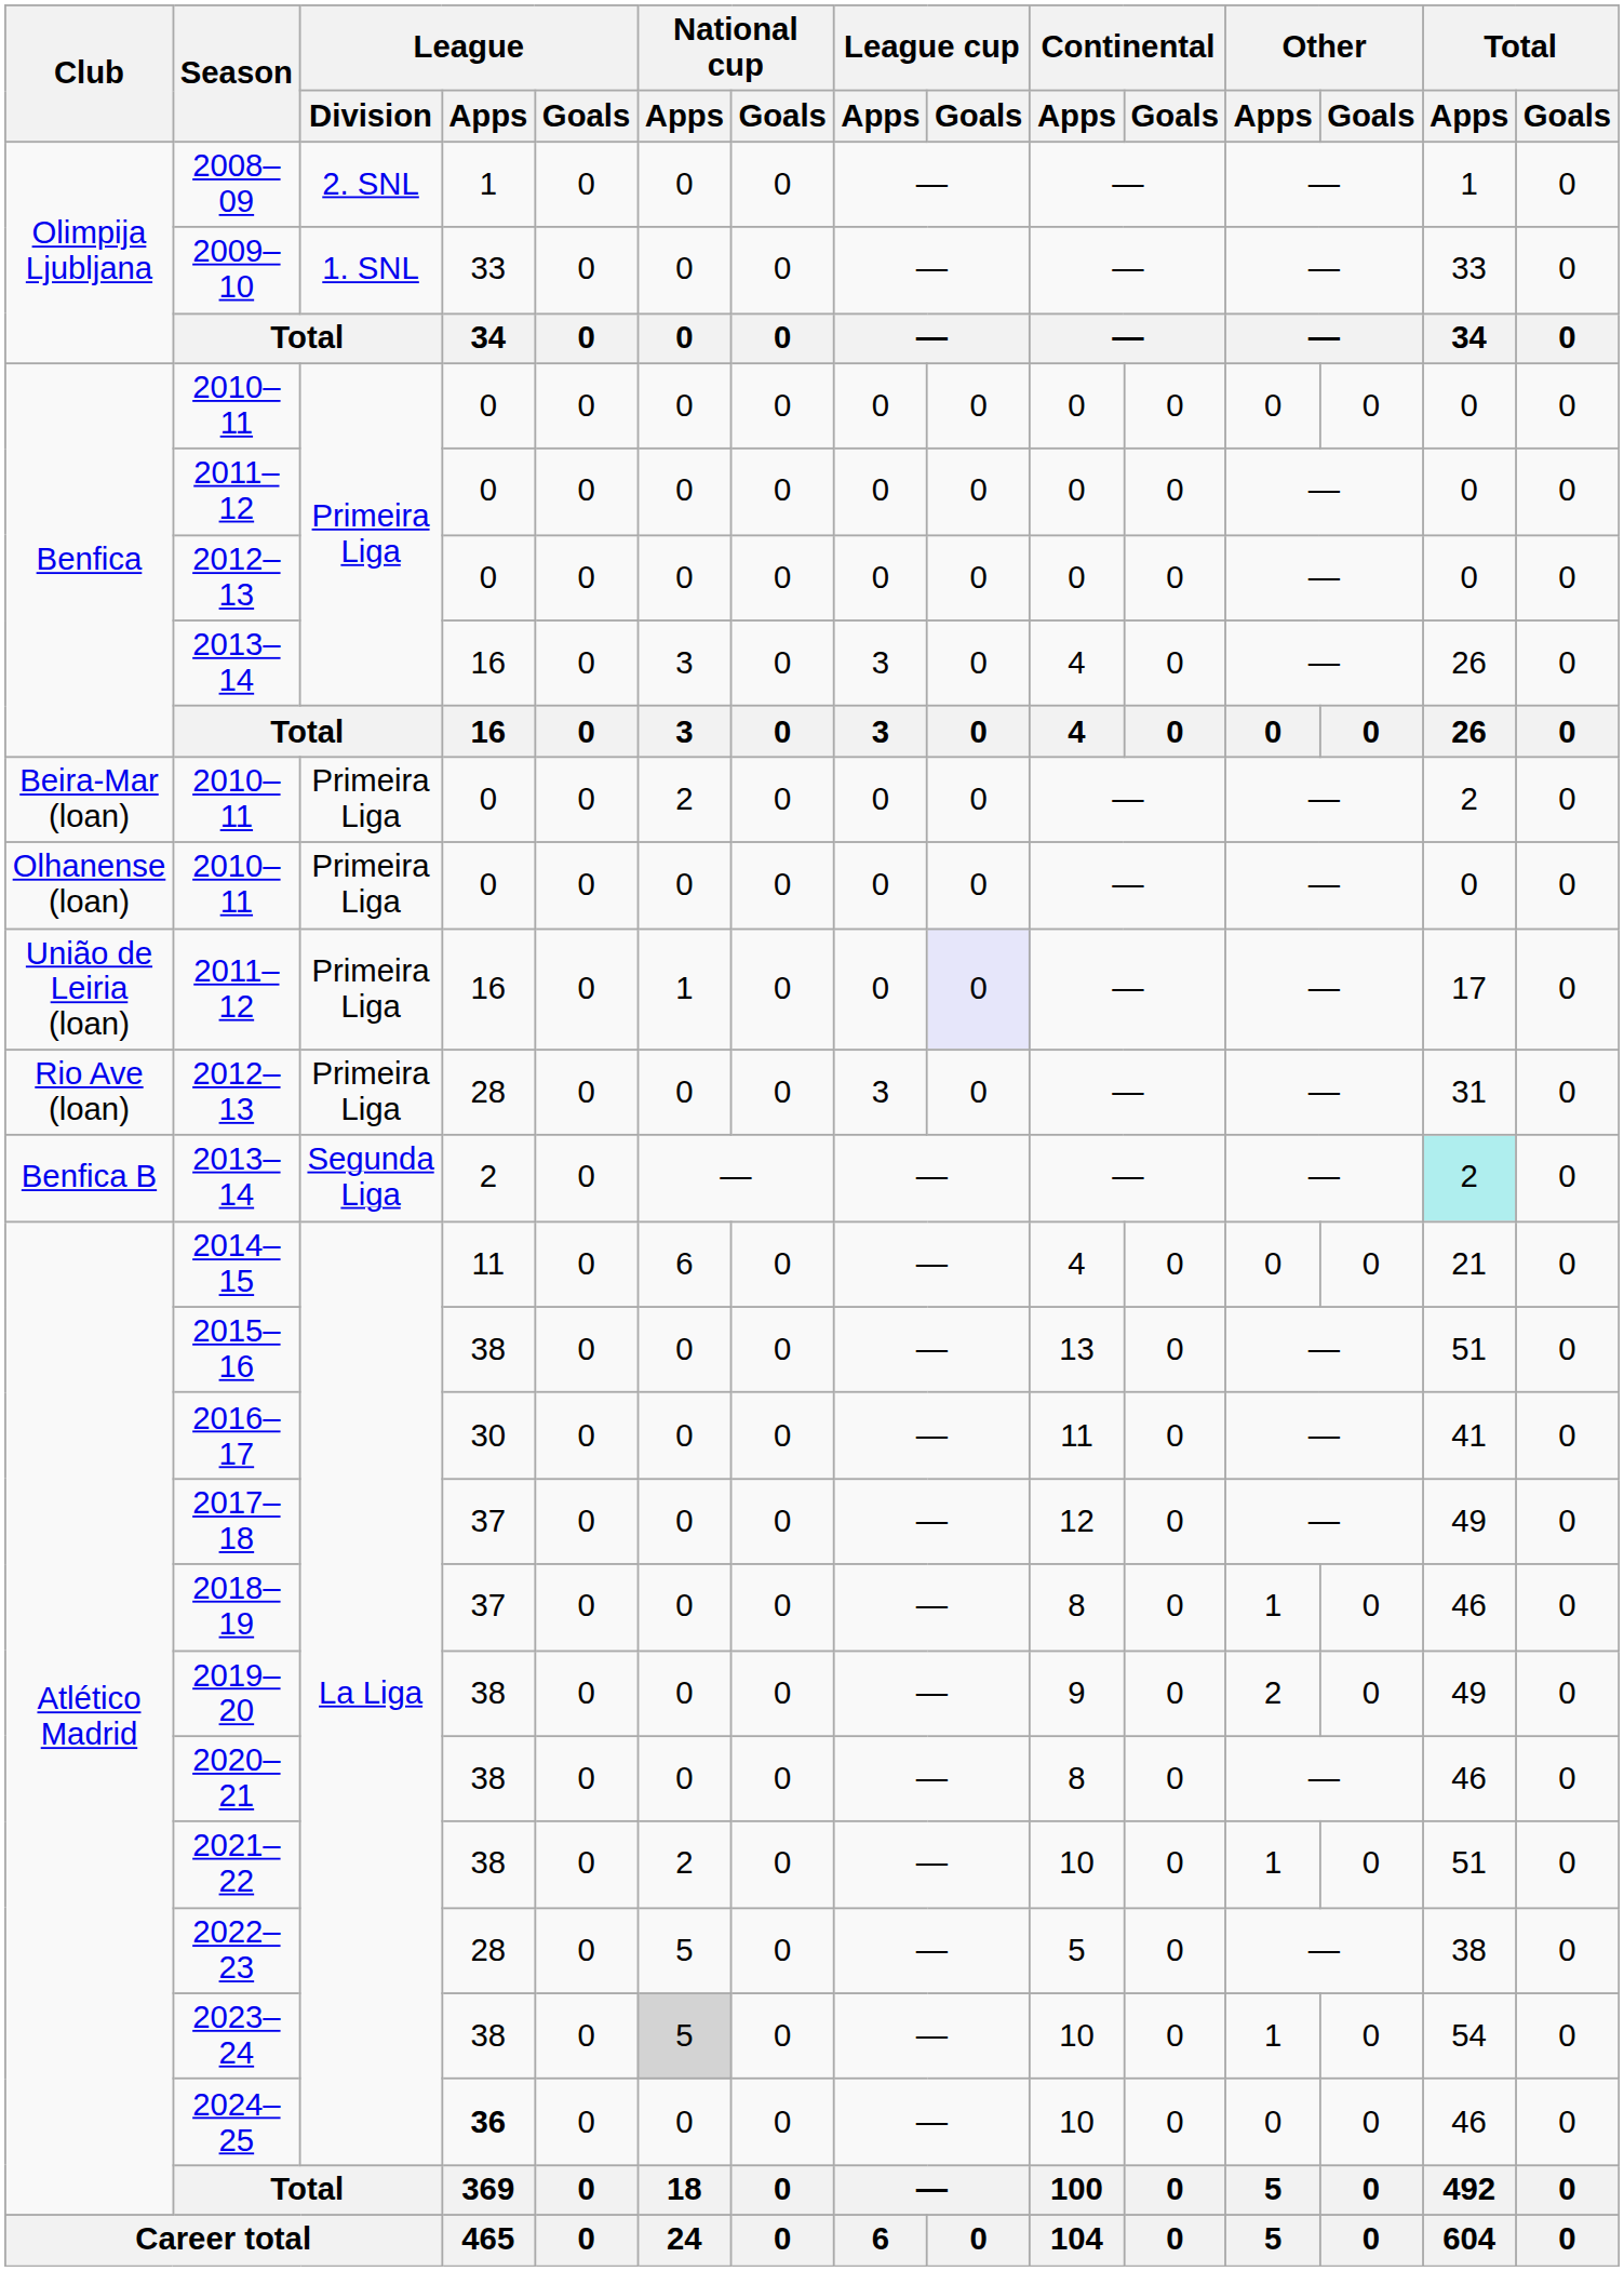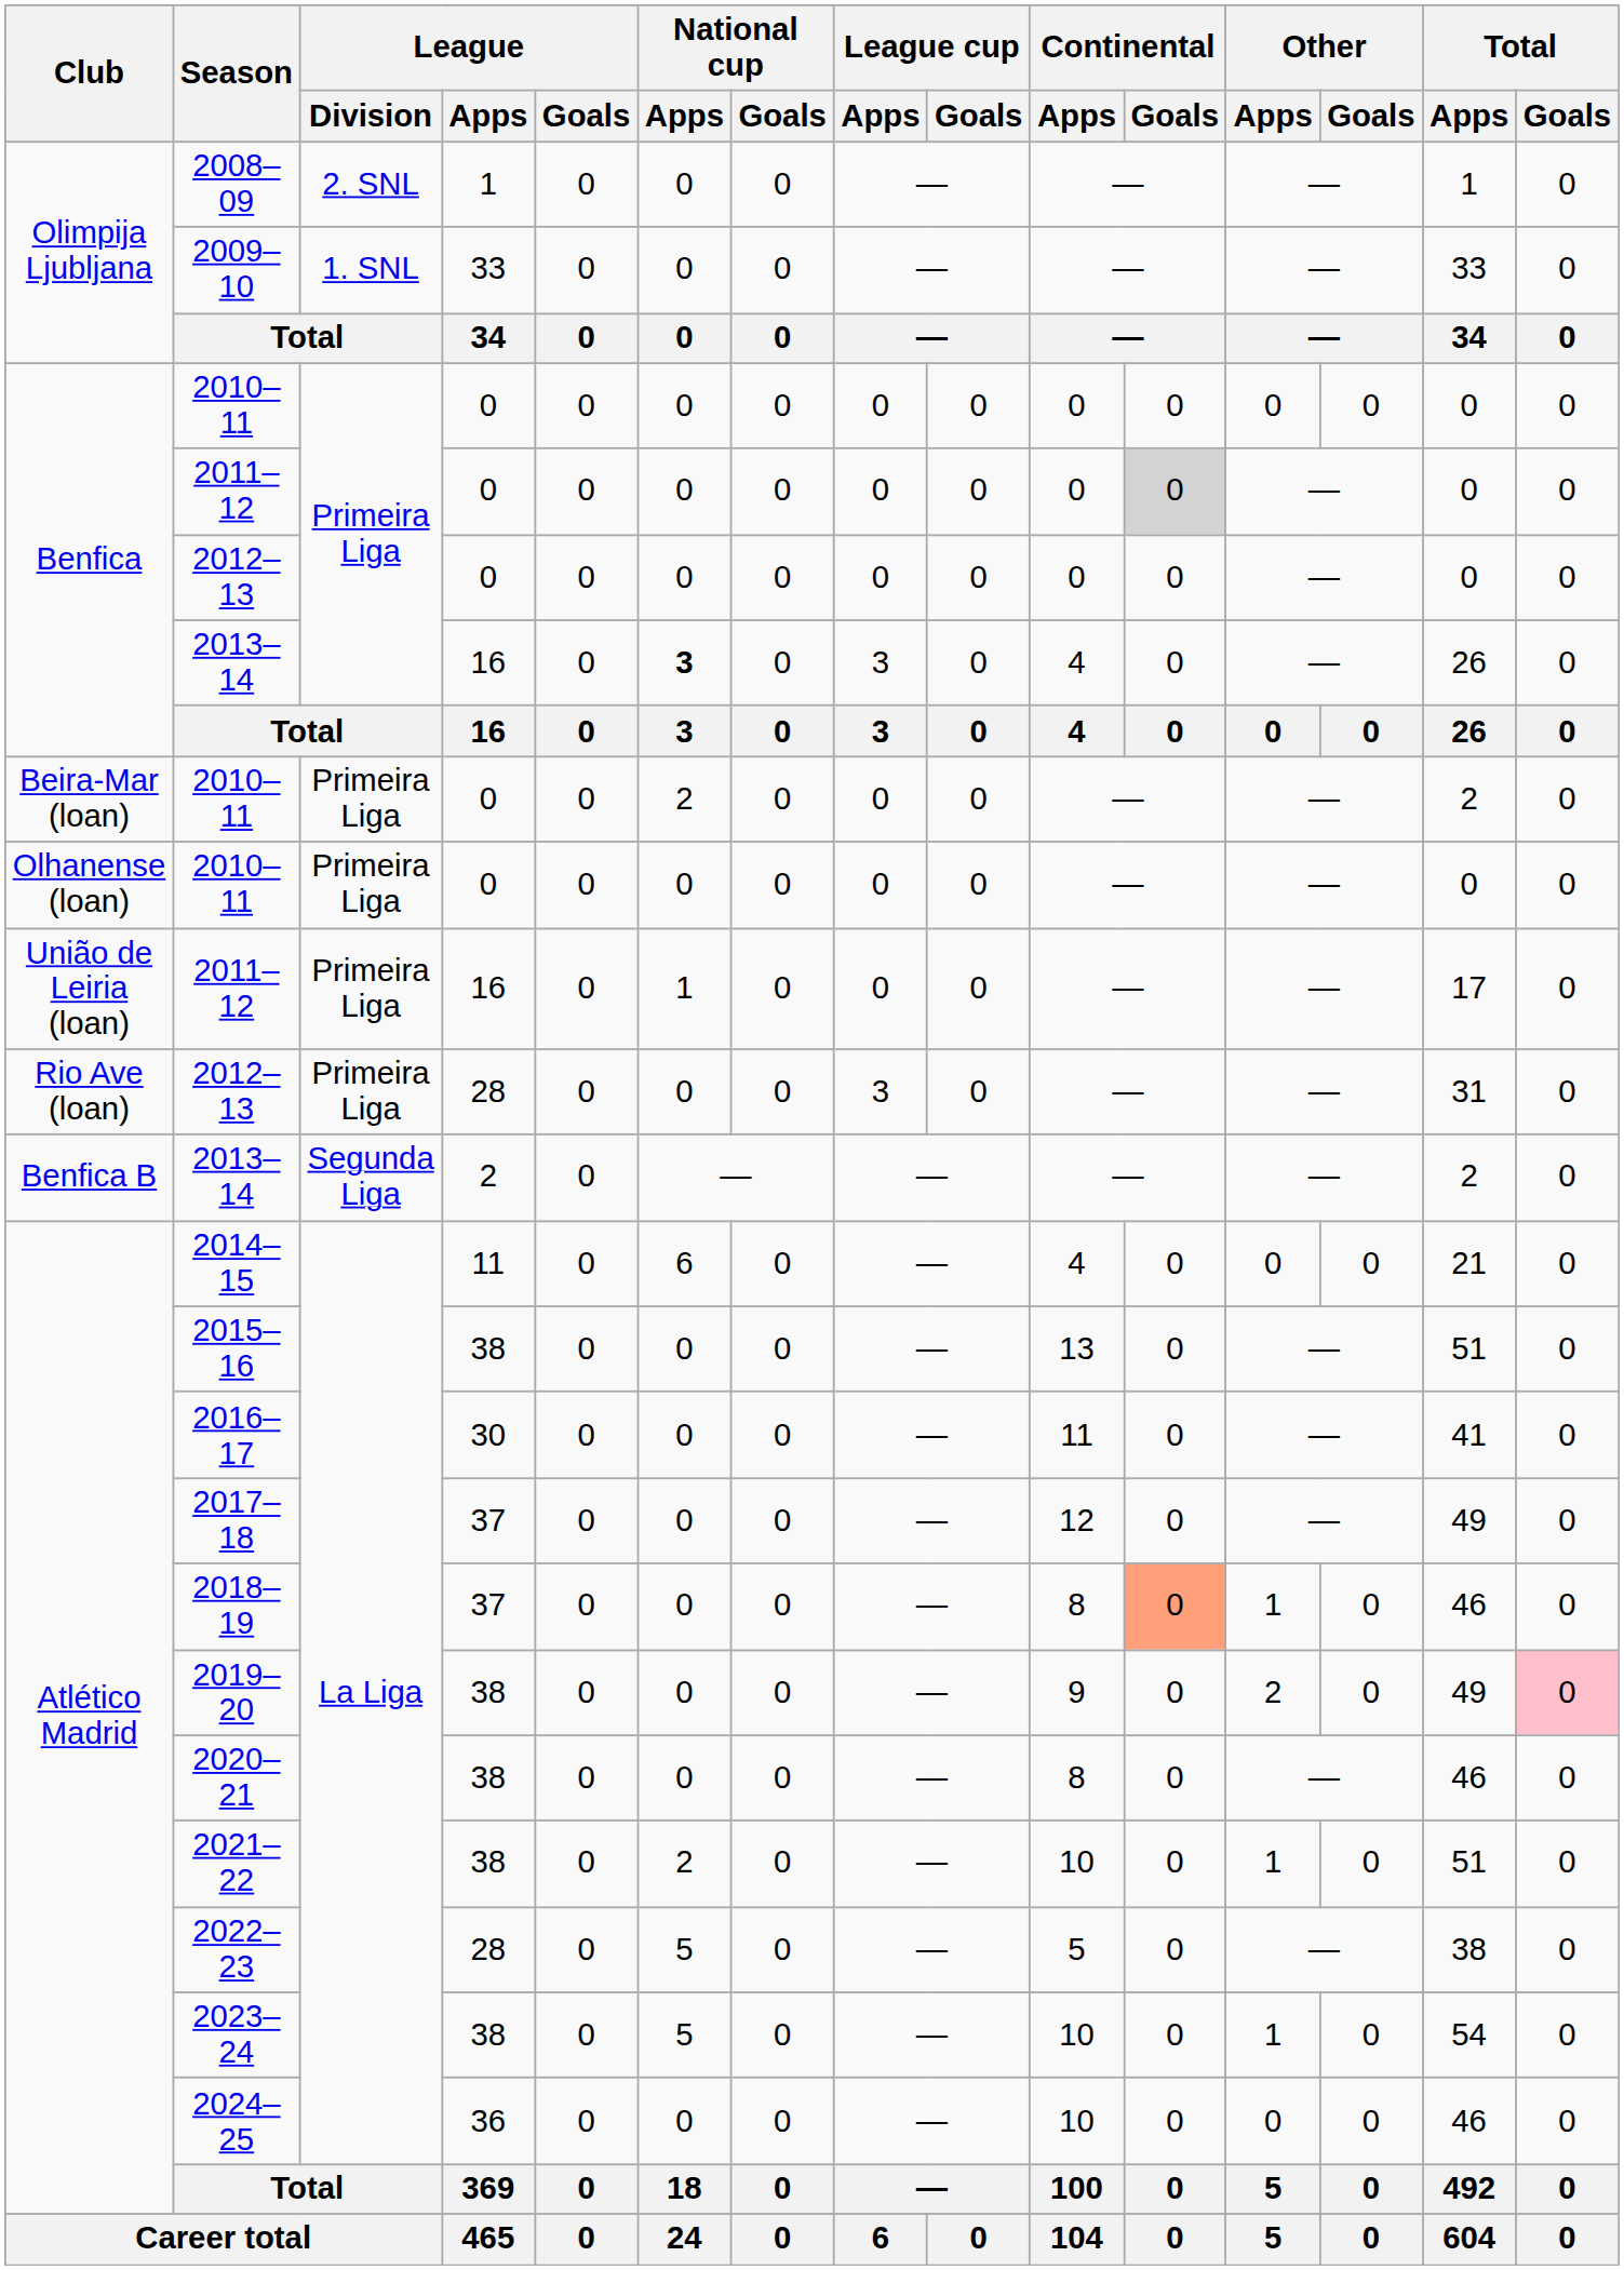Benfica / 2011–12 | Continental / Goals: no background -> lightgrey background
Benfica / 2013–14 | National cup / Apps: normal -> bold
União de Leiria (loan) / 2011–12 | League cup / Goals: lavender background -> no background
Benfica B / 2013–14 | Total / Apps: paleturquoise background -> no background
2018–19 | Continental / Goals: no background -> lightsalmon background
2019–20 | Total / Goals: no background -> pink background
2023–24 | National cup / Apps: lightgrey background -> no background
2024–25 | League / Apps: bold -> normal
